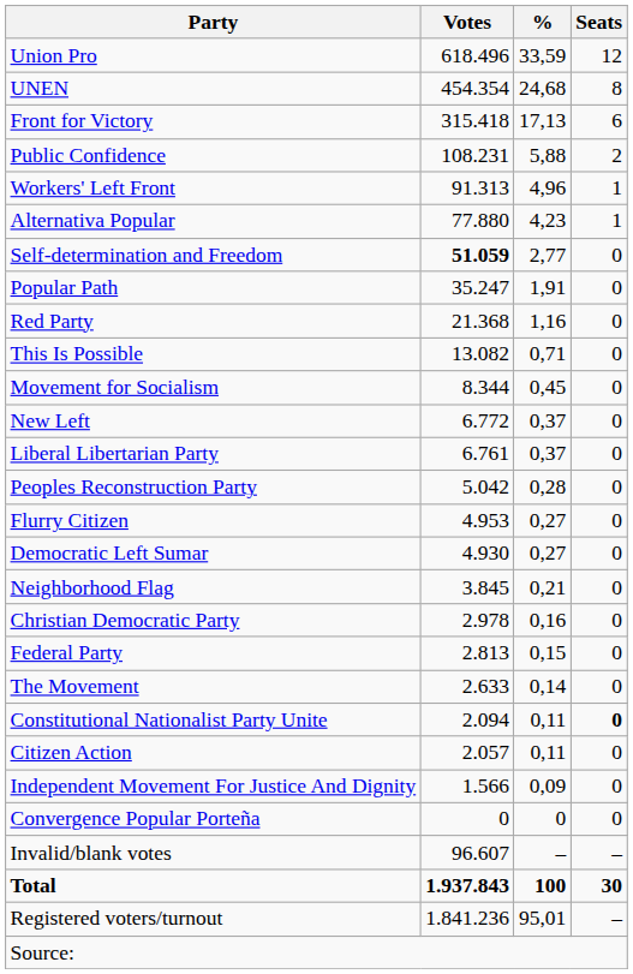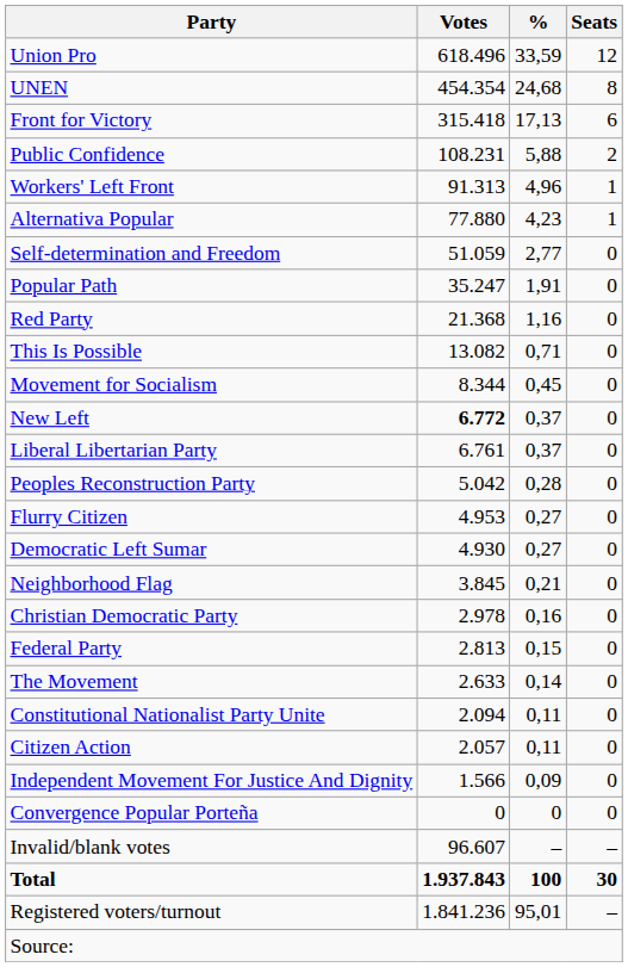Self-determination and Freedom | Votes: bold -> normal
New Left | Votes: normal -> bold
Constitutional Nationalist Party Unite | Seats: bold -> normal
